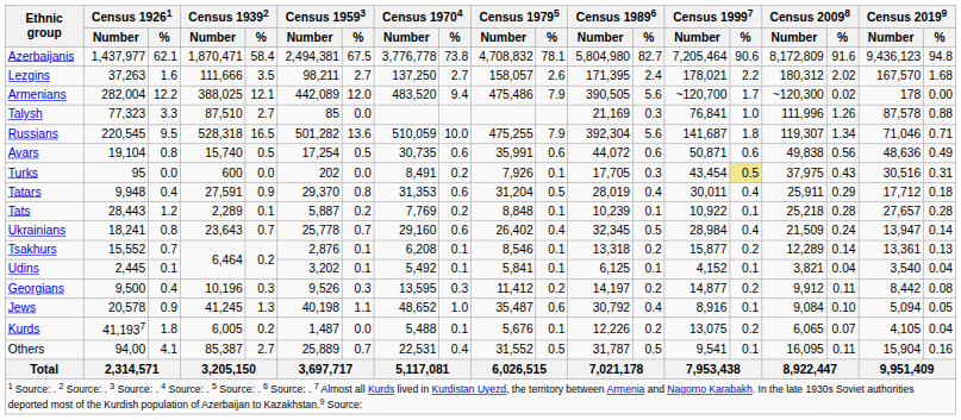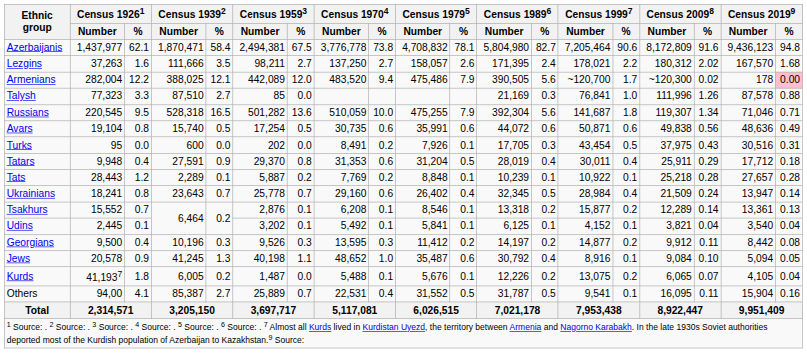Armenians | Census 20199 / %: no background -> pink background
Turks | Census 19997 / %: khaki background -> no background
